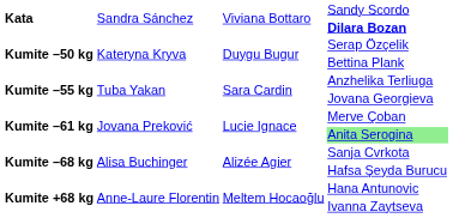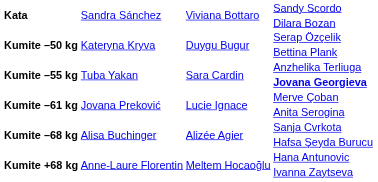Dilara Bozan | column 4: bold -> normal
Jovana Georgieva | column 4: normal -> bold
Anita Serogina | column 4: lightgreen background -> no background
